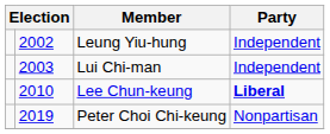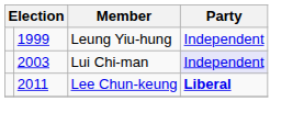Leung Yiu-hung | column 2: 2002 -> 1999
Lui Chi-man | Party: no background -> lavender background
Lee Chun-keung | column 2: 2010 -> 2011
- row: 2019 | Peter Choi Chi-keung | Nonpartisan
